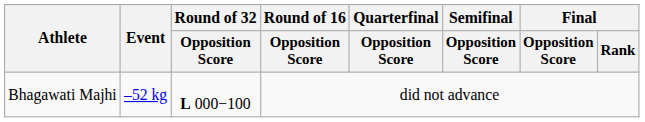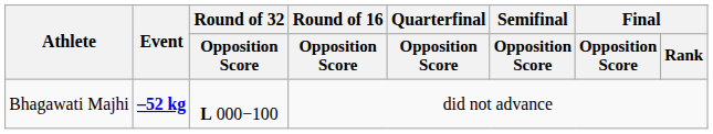Bhagawati Majhi | Event: normal -> bold
